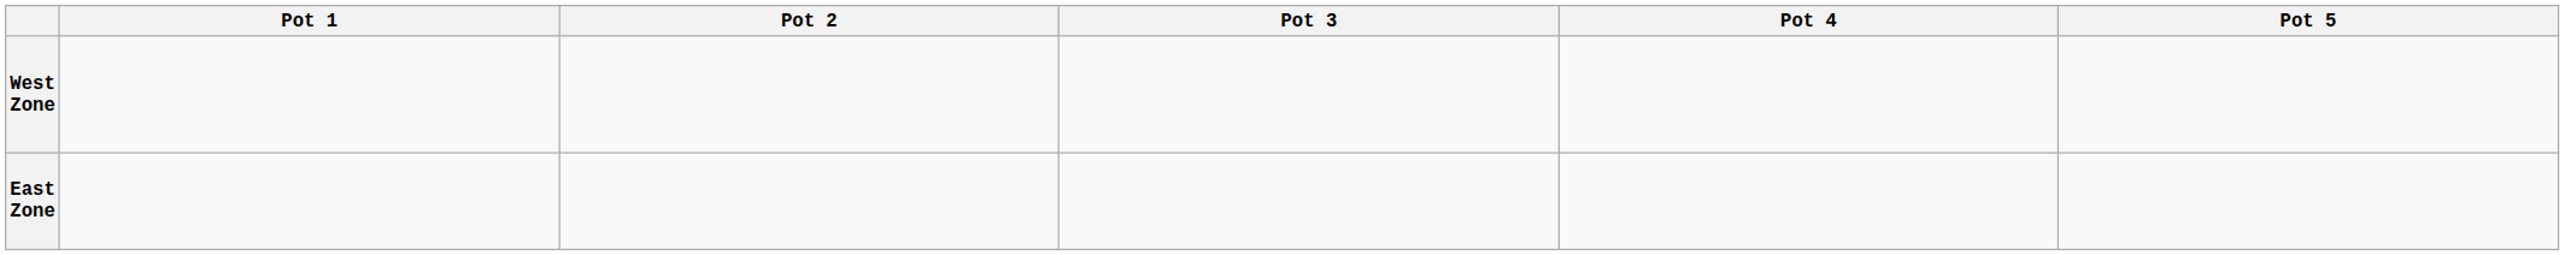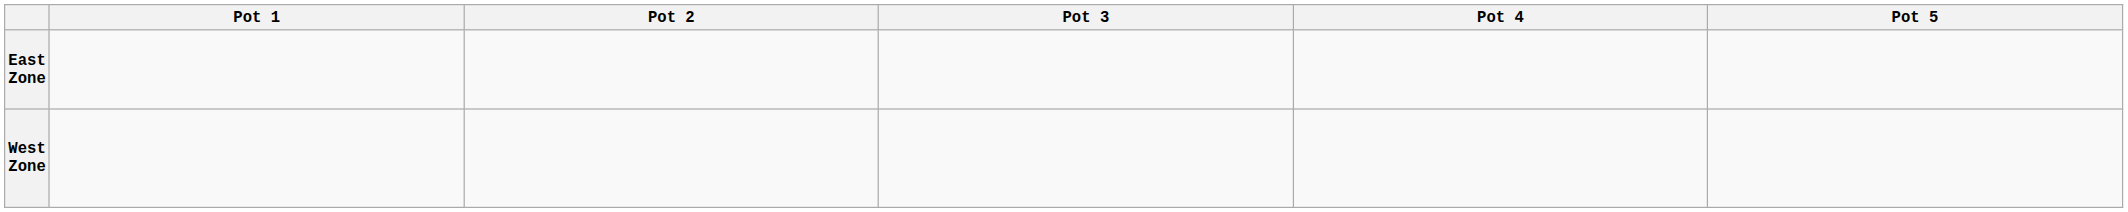rows swapped: West Zone <-> East Zone
